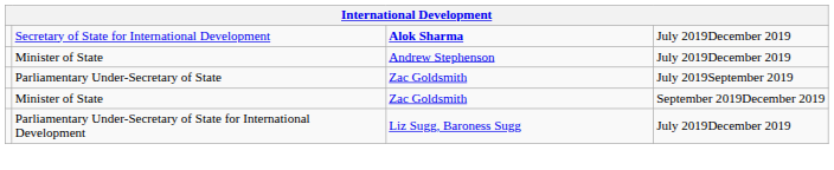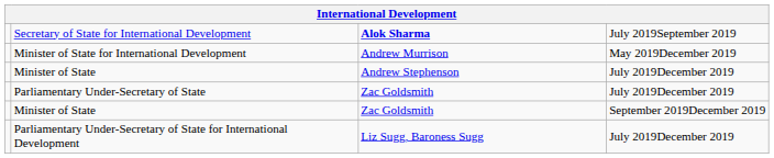Secretary of State for International Development | column 4: July 2019December 2019 -> July 2019September 2019
+ row: Minister of State for International Development | Andrew Murrison | May 2019December 2019
Parliamentary Under-Secretary of State | column 4: July 2019September 2019 -> July 2019December 2019
